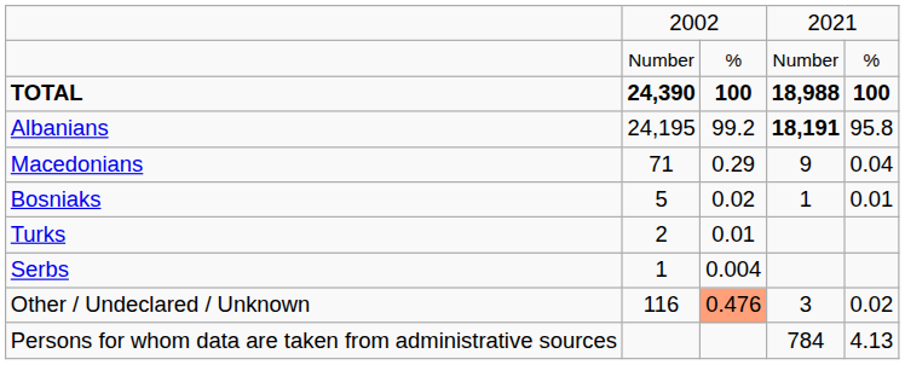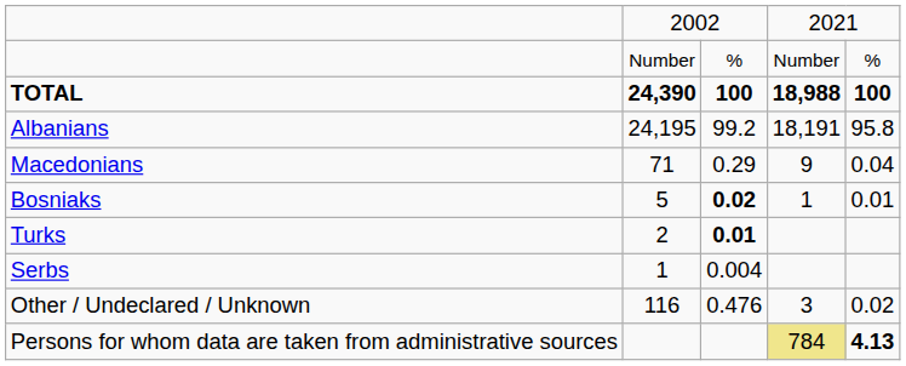Albanians | column 4: bold -> normal
Bosniaks | column 3: normal -> bold
Turks | column 3: normal -> bold
Other / Undeclared / Unknown | column 3: lightsalmon background -> no background
Persons for whom data are taken from administrative sources | column 4: no background -> khaki background
Persons for whom data are taken from administrative sources | column 5: normal -> bold
